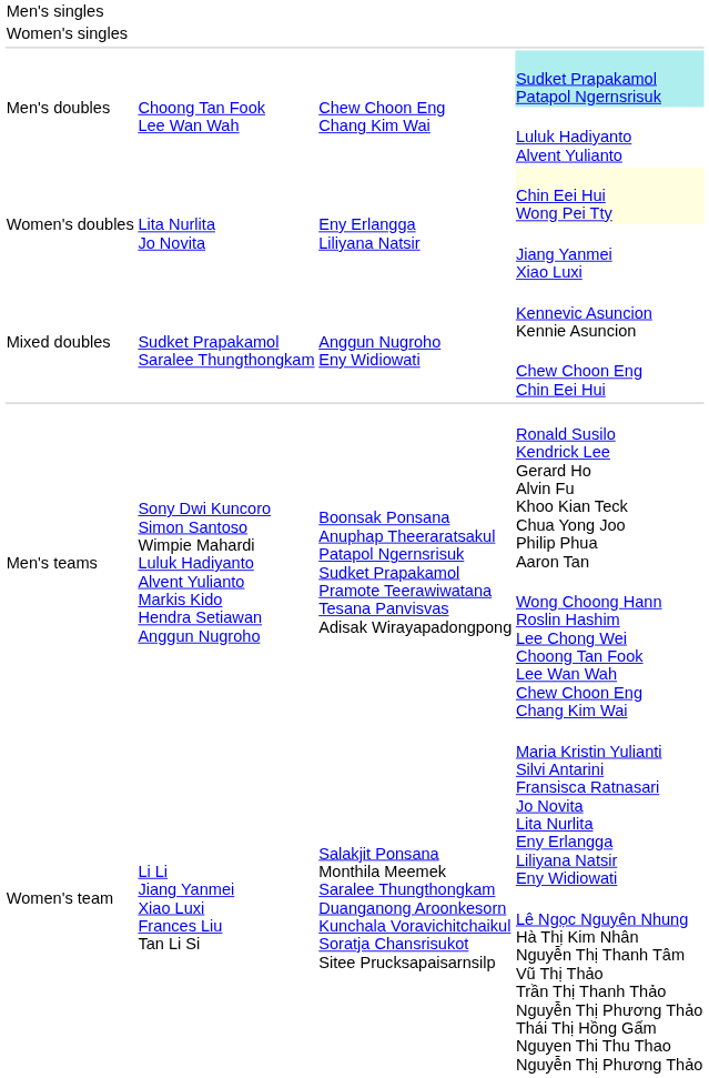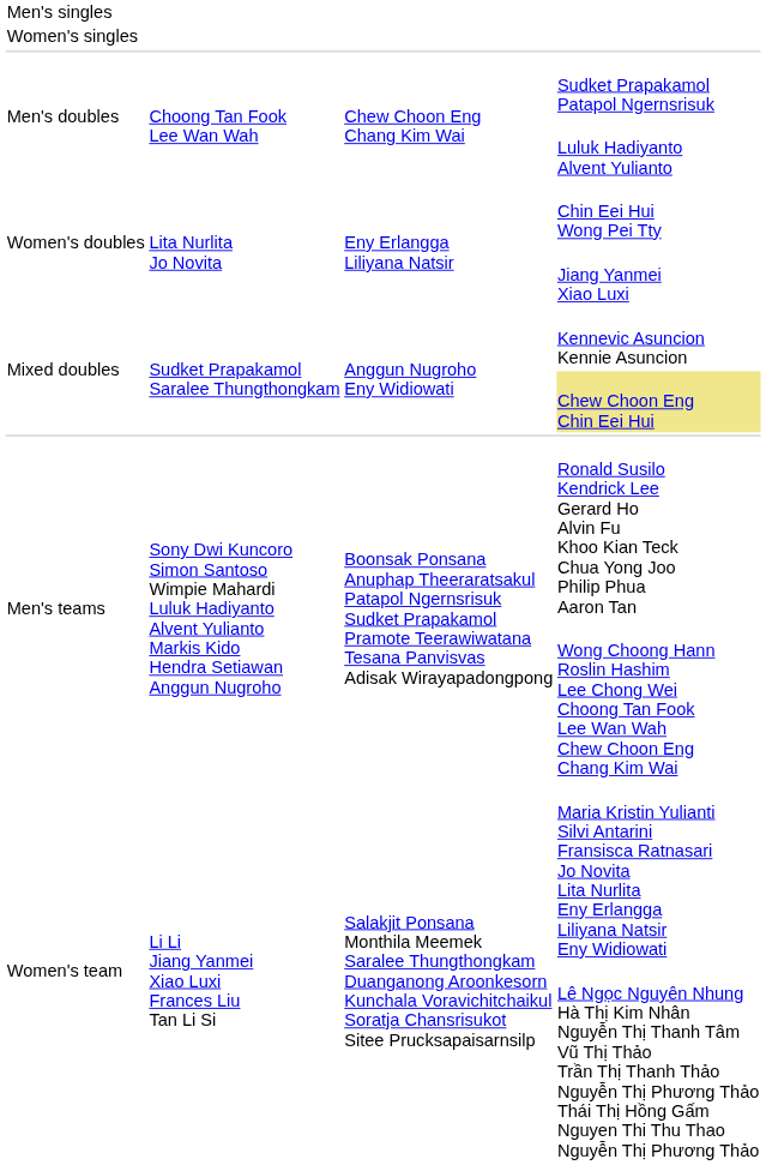Sudket Prapakamol Patapol Ngernsrisuk | column 4: paleturquoise background -> no background
Chin Eei Hui Wong Pei Tty | column 4: lightyellow background -> no background
Chew Choon Eng Chin Eei Hui | column 4: no background -> khaki background
